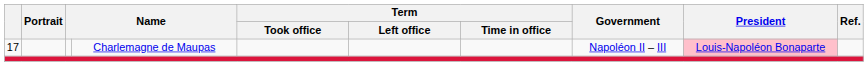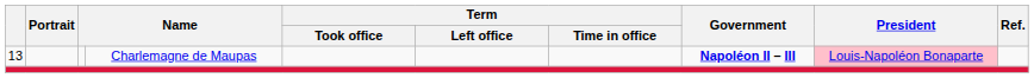Charlemagne de Maupas | column 1: 17 -> 13
Charlemagne de Maupas | Government: normal -> bold
